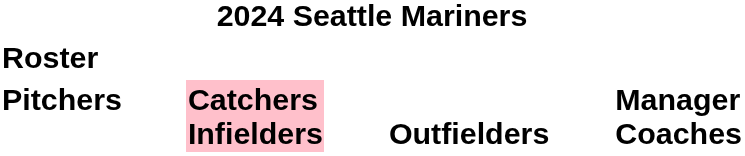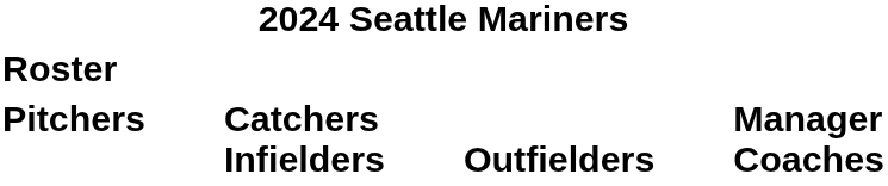Pitchers | column 2: pink background -> no background
